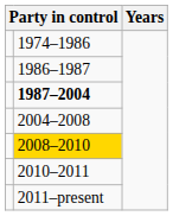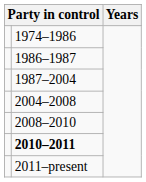1987–2004 | column 2: bold -> normal
2008–2010 | column 2: gold background -> no background
2010–2011 | column 2: normal -> bold
